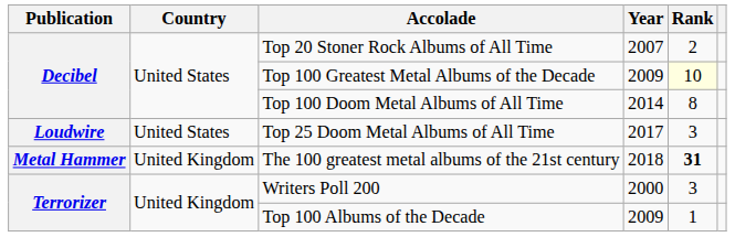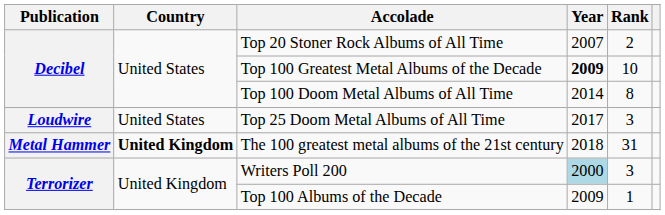Top 100 Greatest Metal Albums of the Decade | Year: normal -> bold
Top 100 Greatest Metal Albums of the Decade | Rank: lightyellow background -> no background
The 100 greatest metal albums of the 21st century | Country: normal -> bold
The 100 greatest metal albums of the 21st century | Rank: bold -> normal
Writers Poll 200 | Year: no background -> lightblue background
